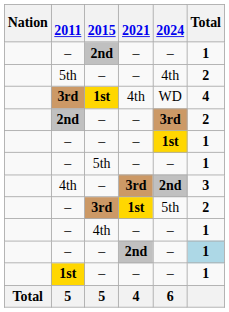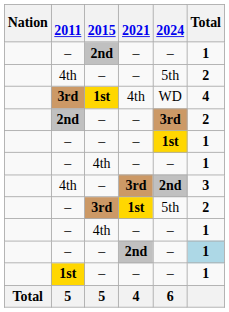row 3 | 2011: 5th -> 4th
row 3 | 2024: 4th -> 5th
row 7 | 2015: 5th -> 4th
